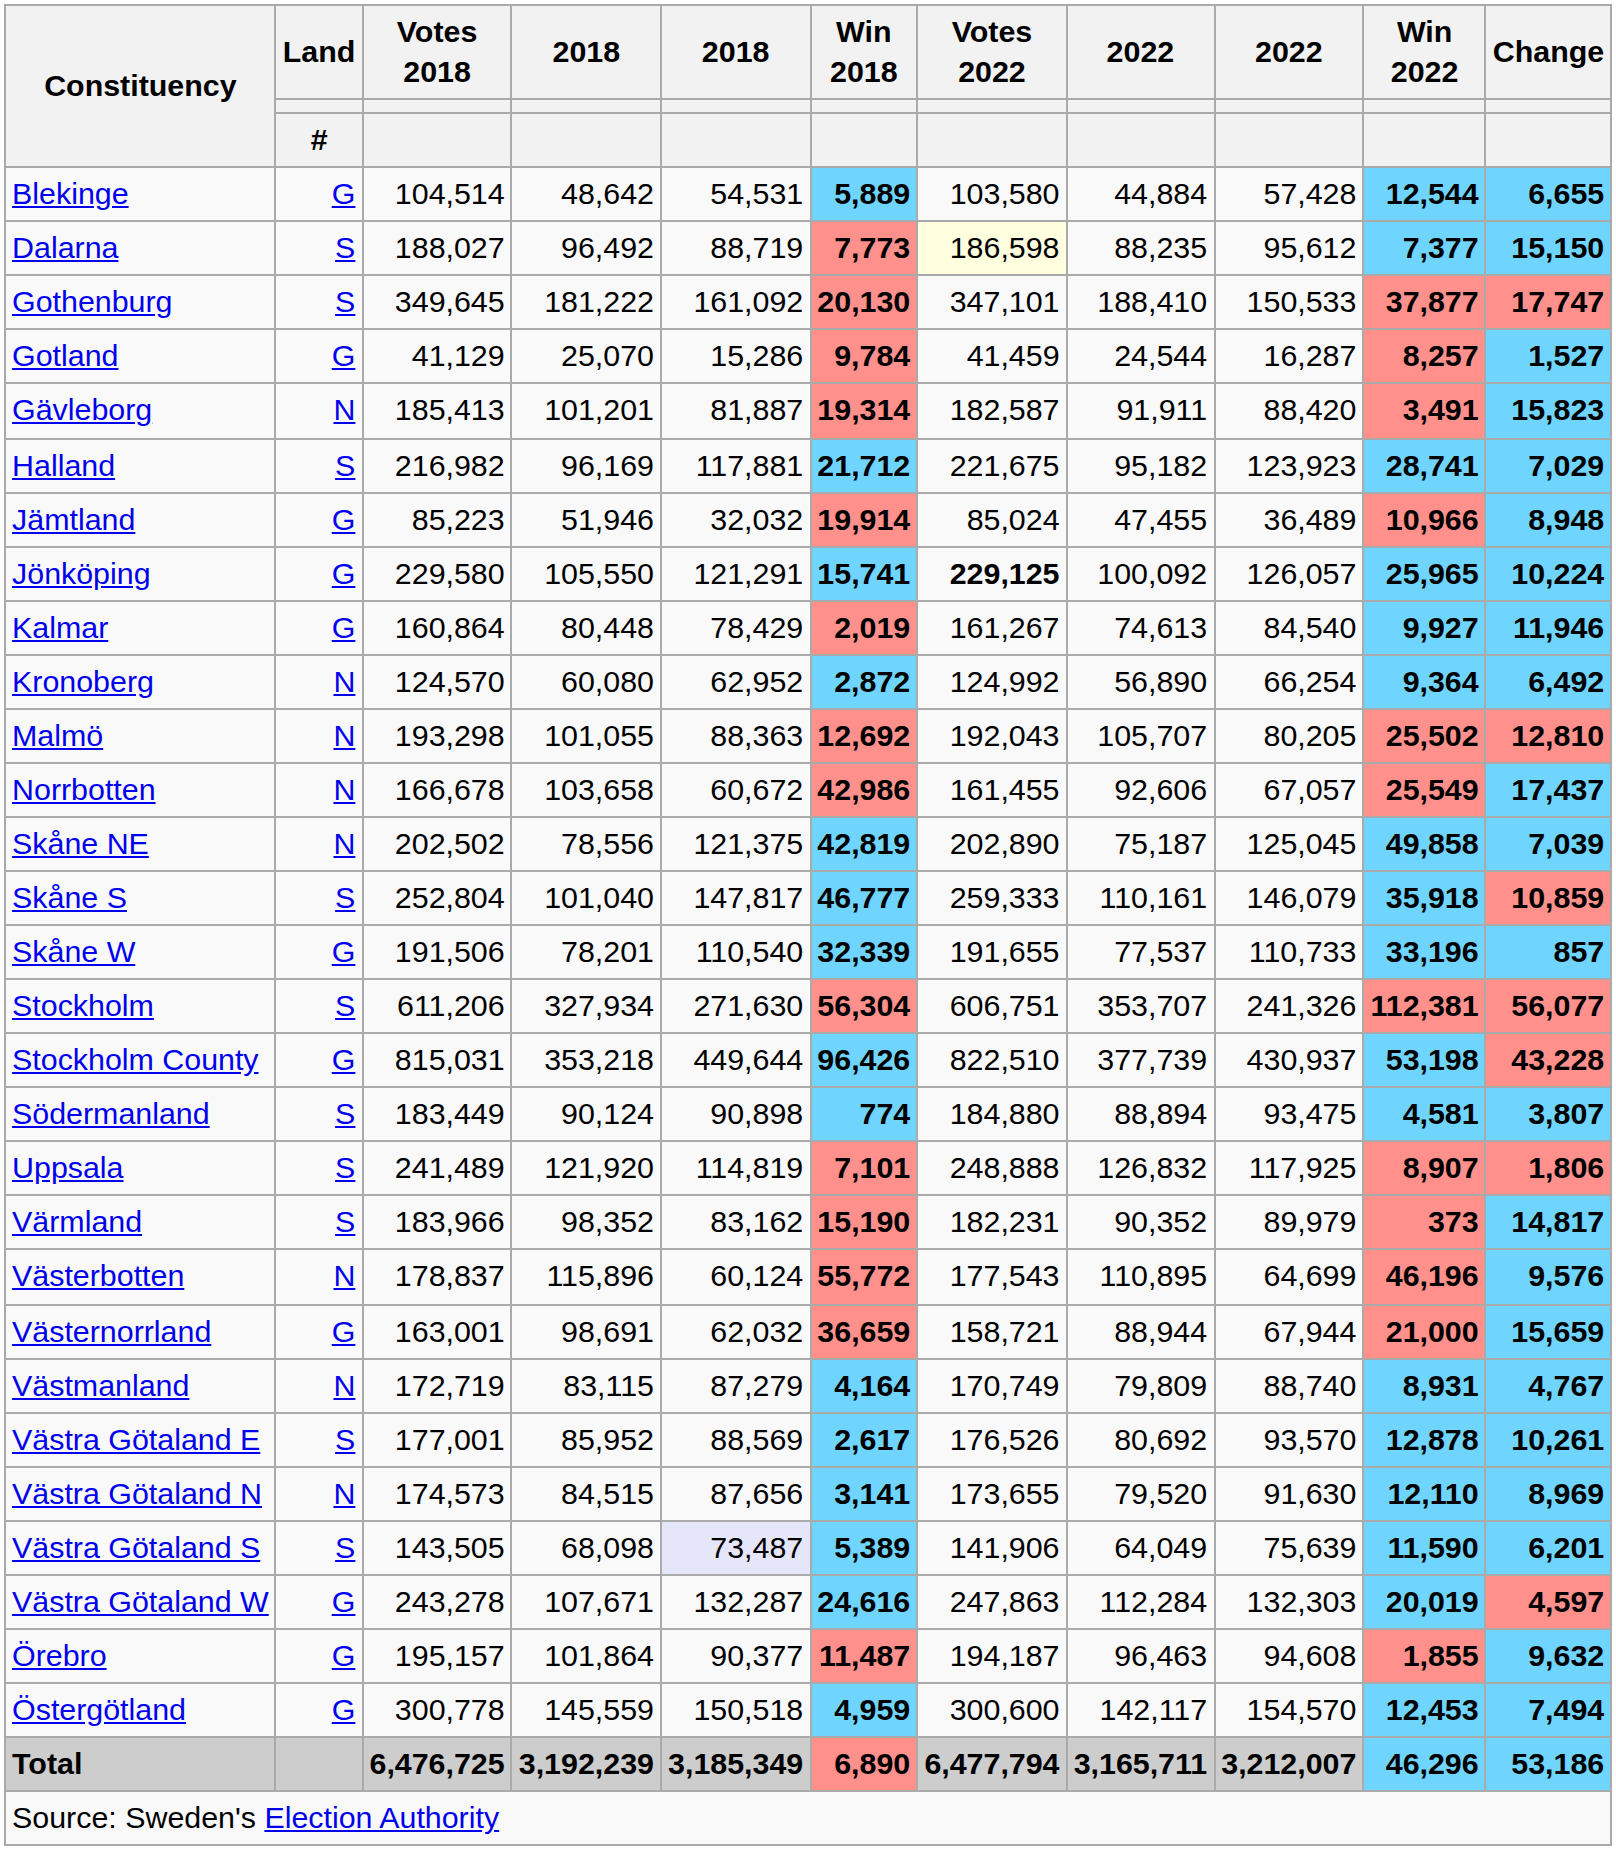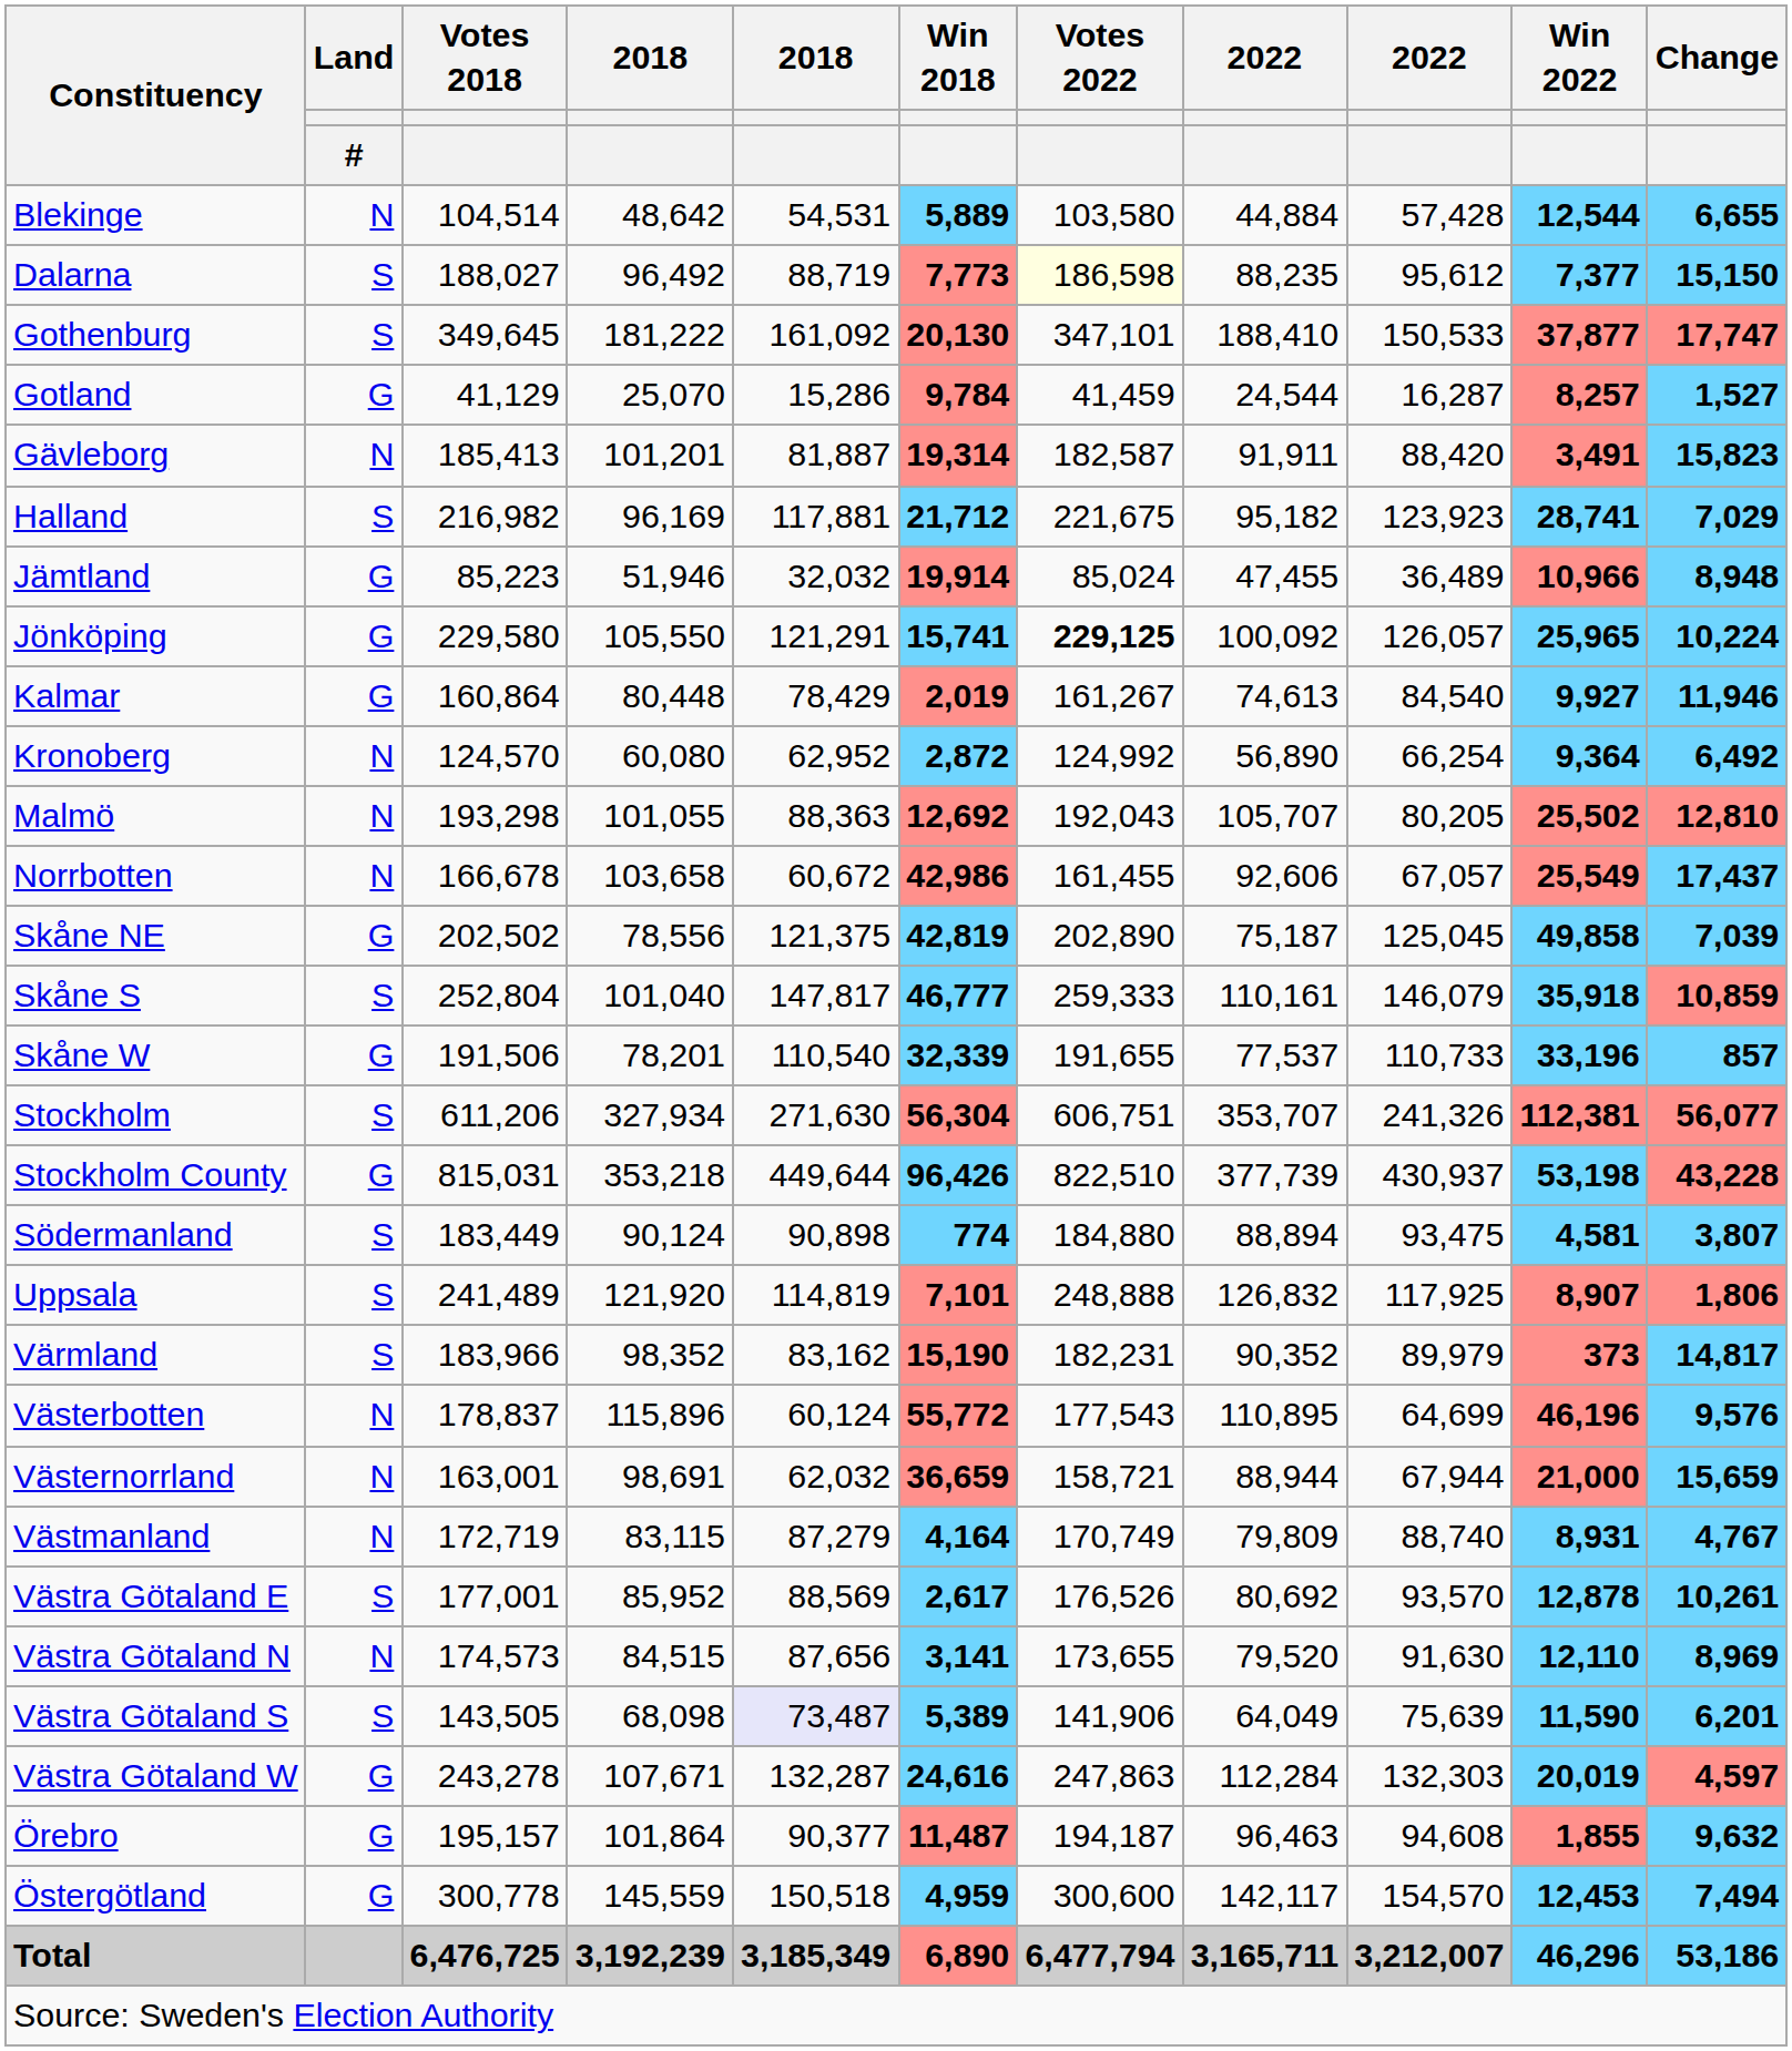Blekinge | Land / #: G -> N
Skåne NE | Land / #: N -> G
Västernorrland | Land / #: G -> N
